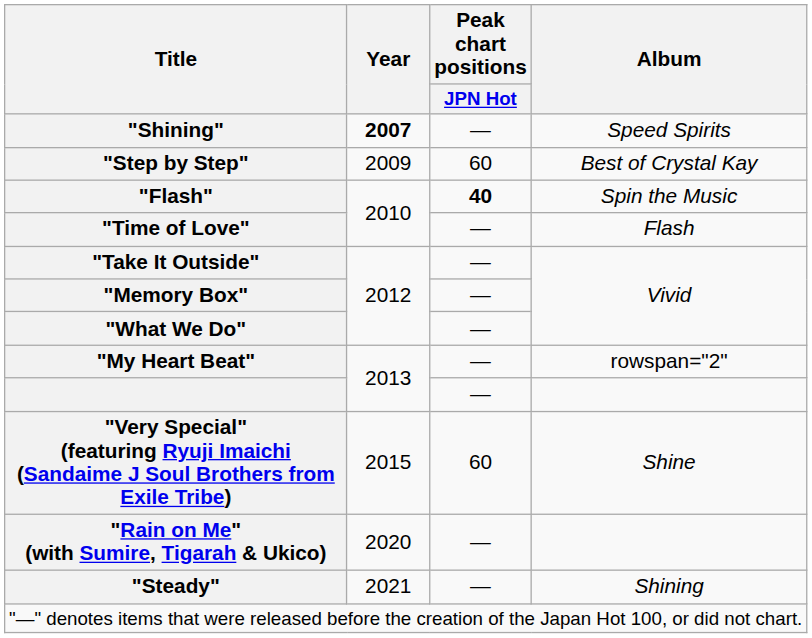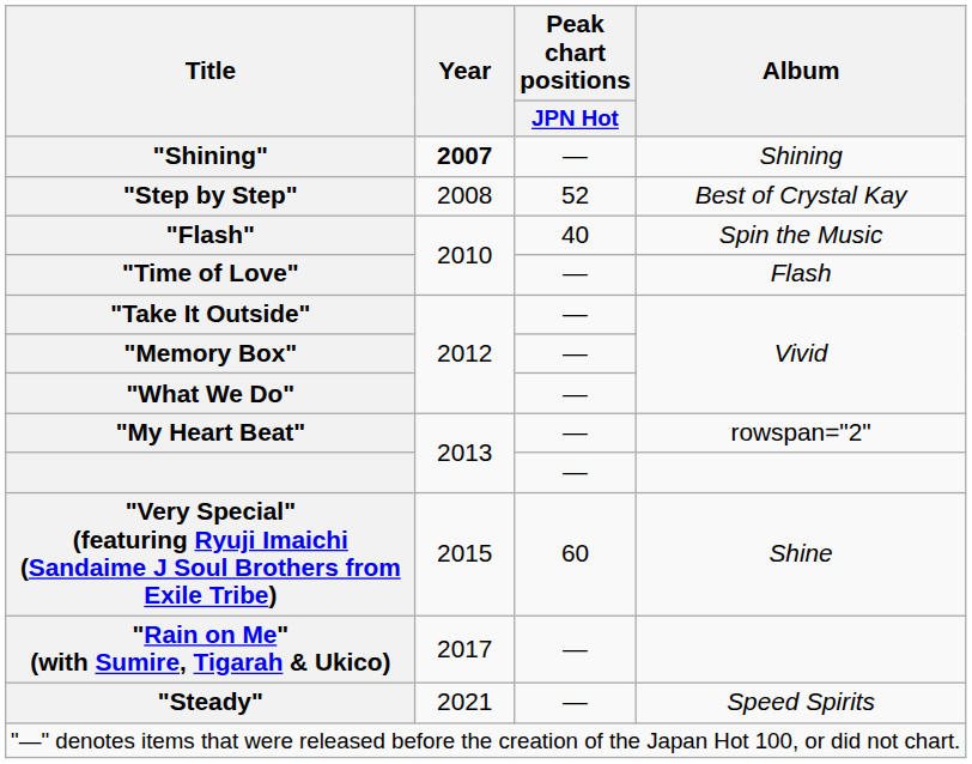"Shining" | Album: Speed Spirits -> Shining
"Step by Step" | Year: 2009 -> 2008
"Step by Step" | Peak chart positions / JPN Hot: 60 -> 52
"Flash" | Peak chart positions / JPN Hot: bold -> normal
"Rain on Me" (with Sumire, Tigarah & Ukico) | Year: 2020 -> 2017
"Steady" | Album: Shining -> Speed Spirits
